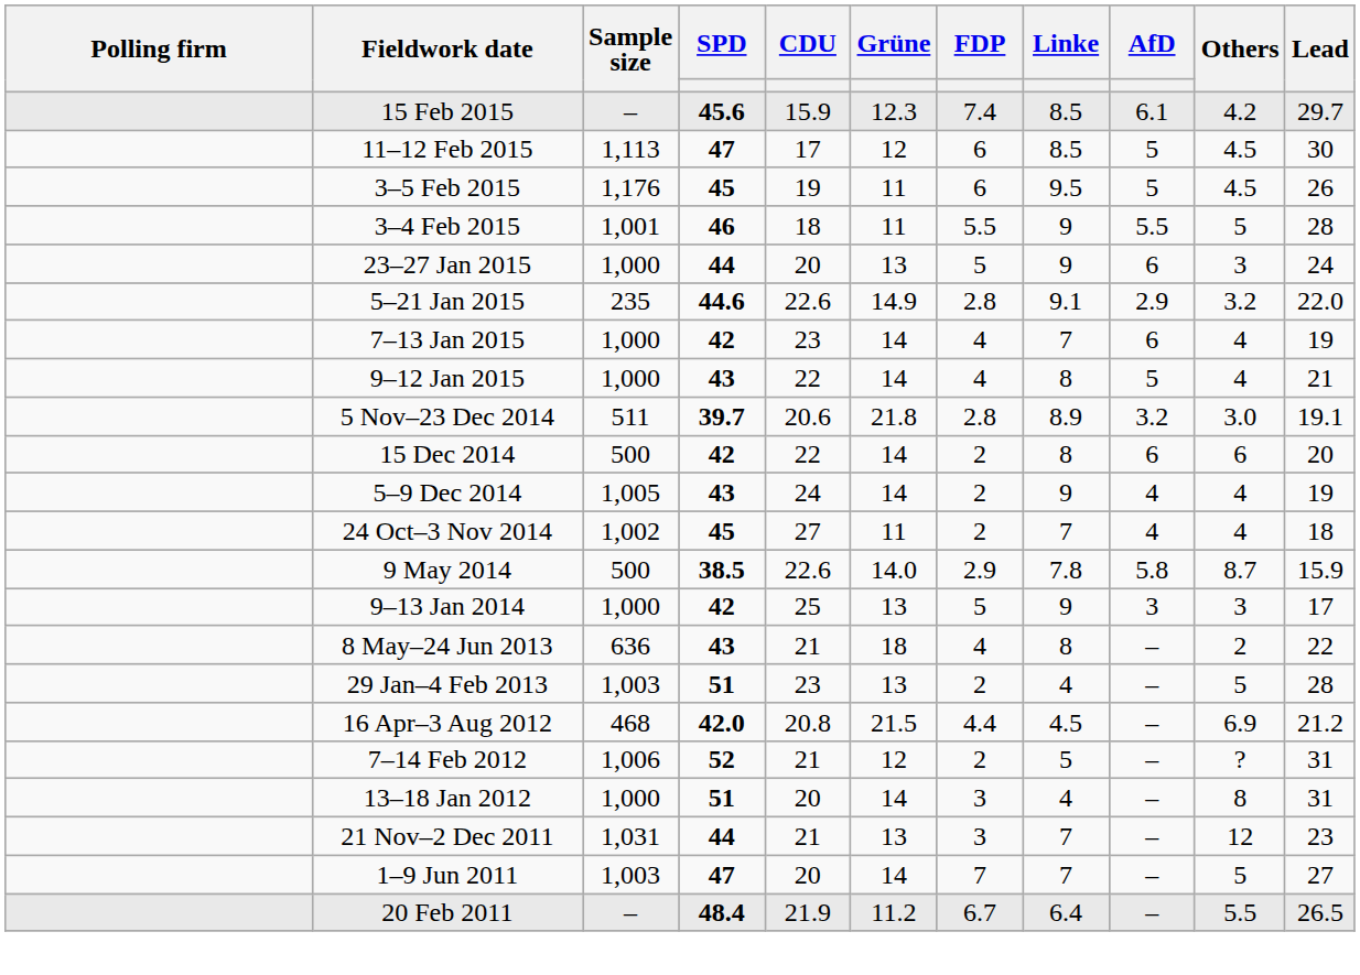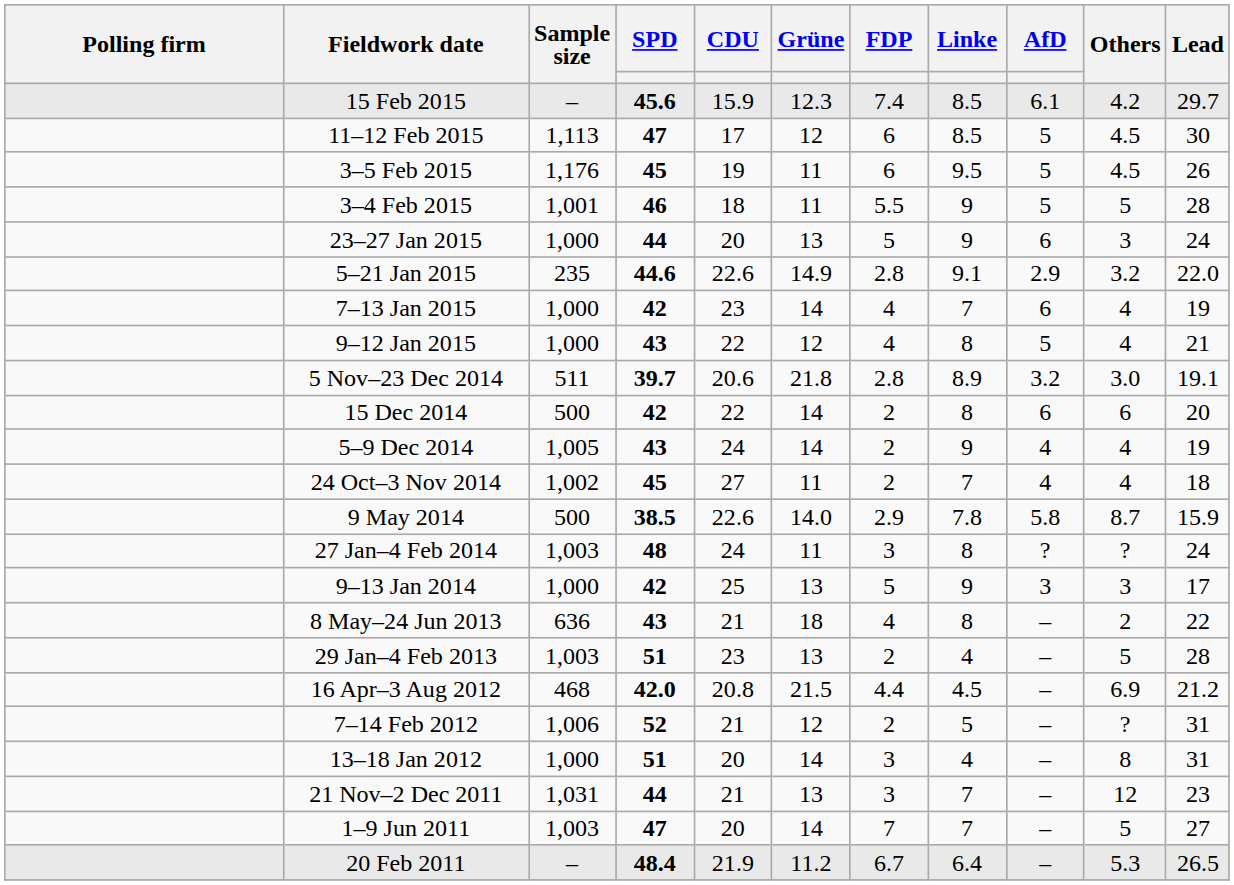3–4 Feb 2015 | AfD: 5.5 -> 5
9–12 Jan 2015 | Grüne: 14 -> 12
+ row: 27 Jan–4 Feb 2014 | 1,003 | 48 | 24 | 11 | 3 | 8 | ? | ? | 24
20 Feb 2011 | Others: 5.5 -> 5.3
